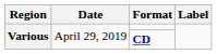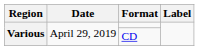CD | Format: bold -> normal
